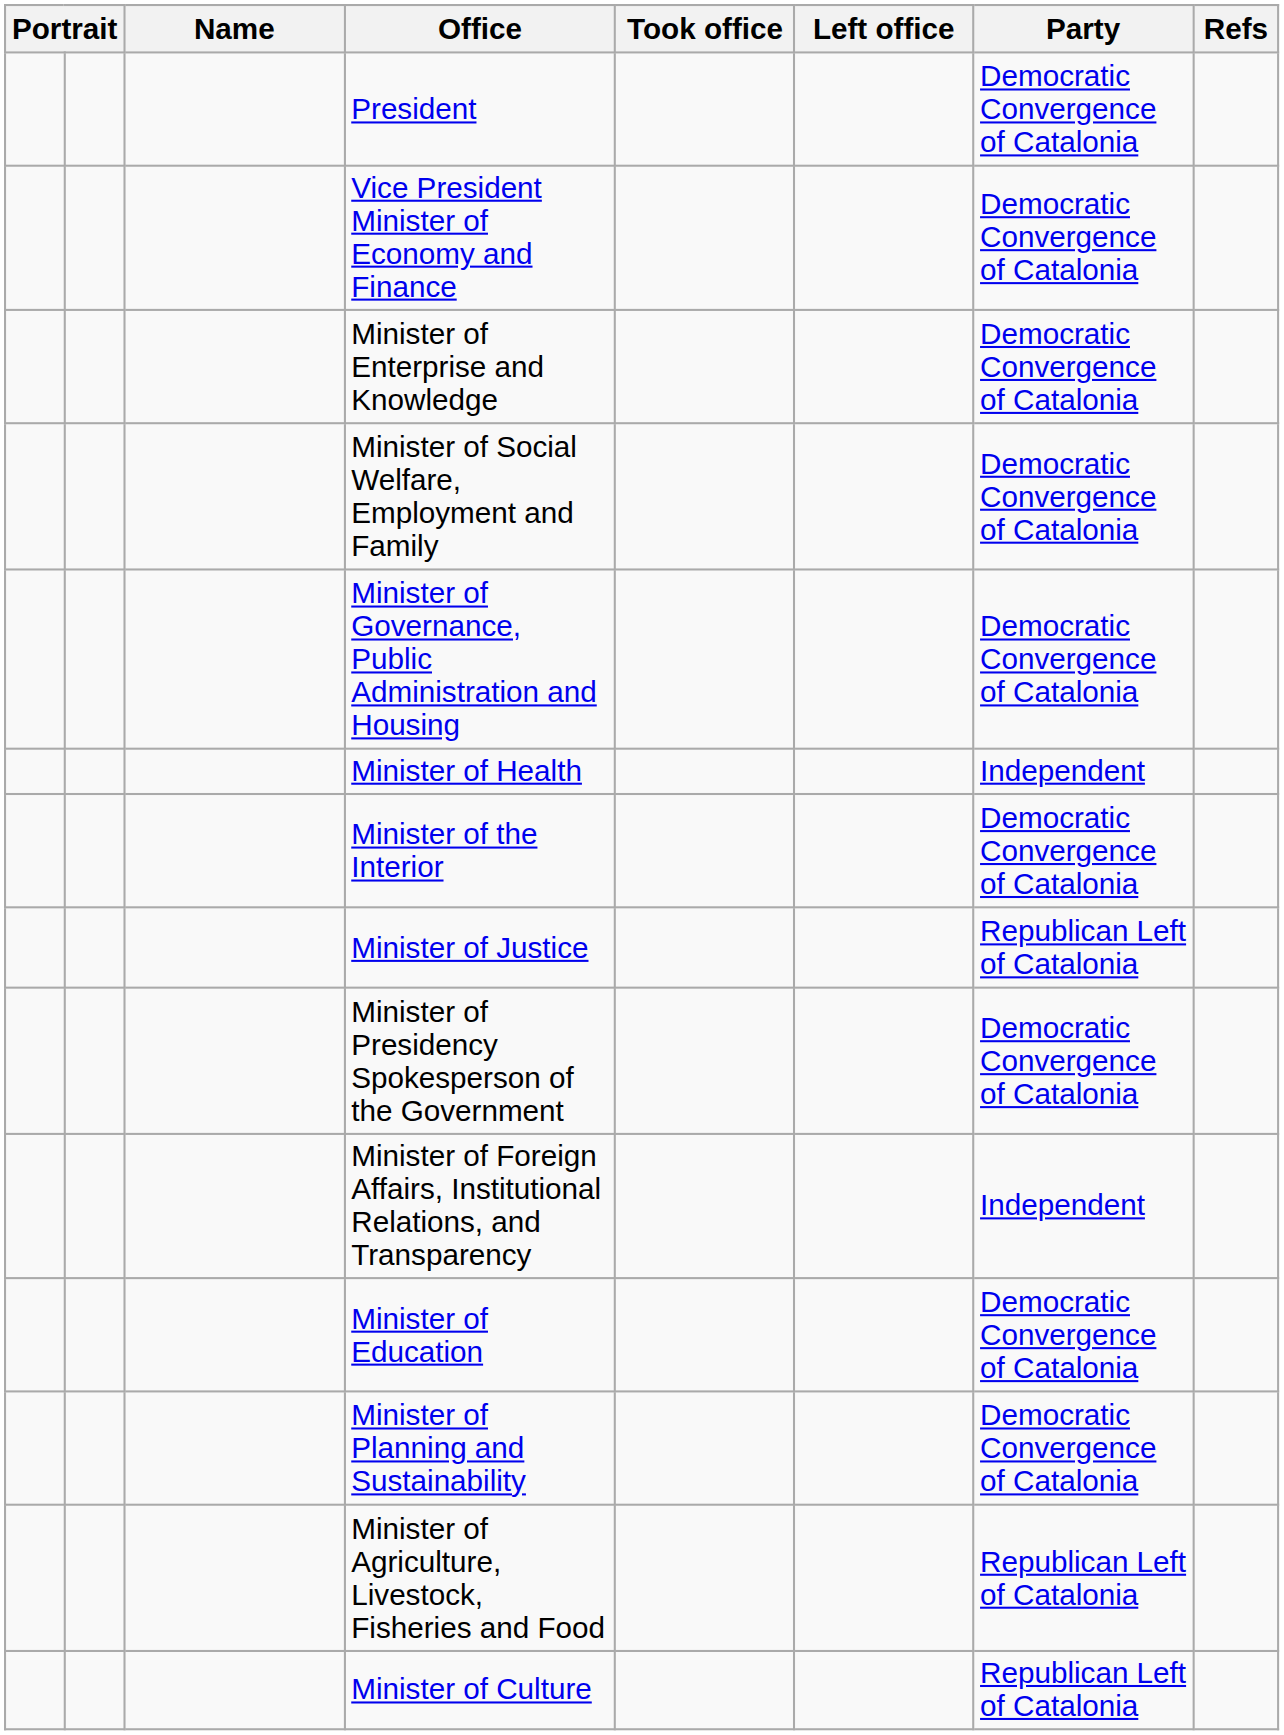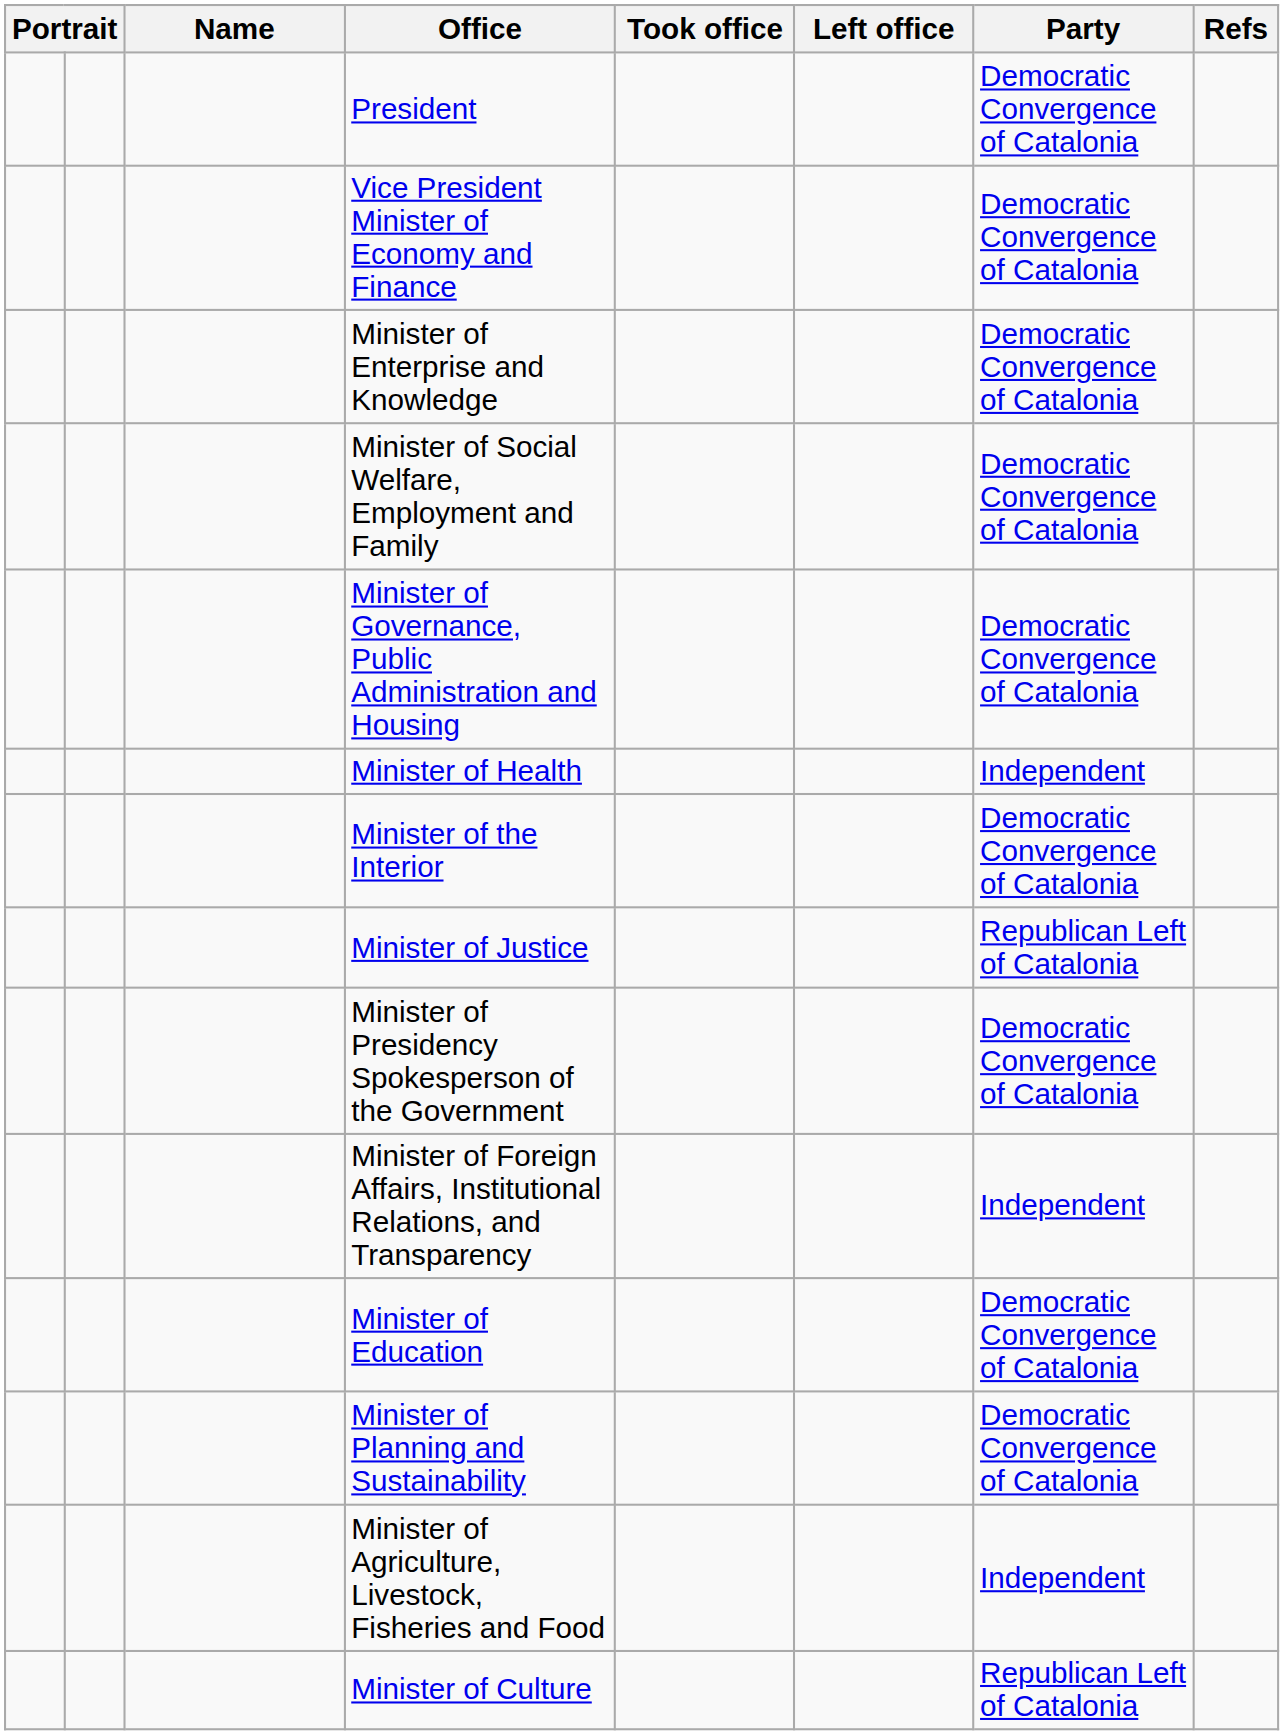Minister of Agriculture, Livestock, Fisheries and Food | Party: Republican Left of Catalonia -> Independent
